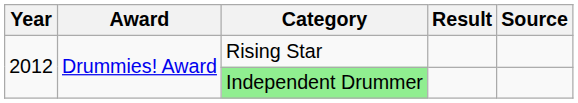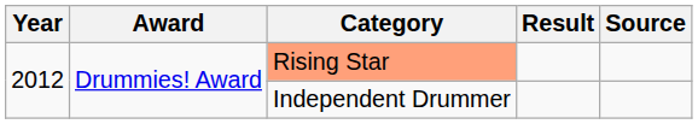Rising Star | Category: no background -> lightsalmon background
Independent Drummer | Category: lightgreen background -> no background
